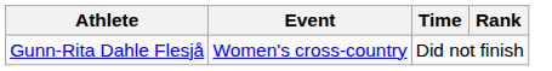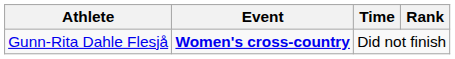Gunn-Rita Dahle Flesjå | Event: normal -> bold
